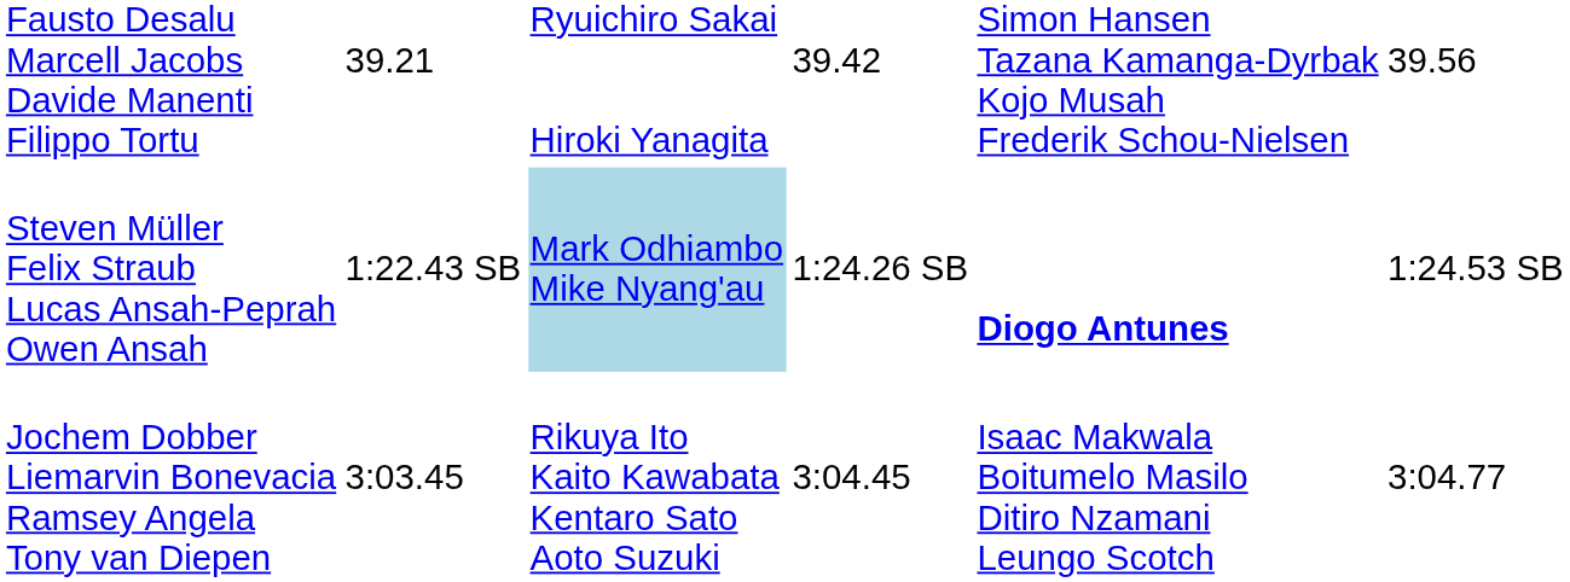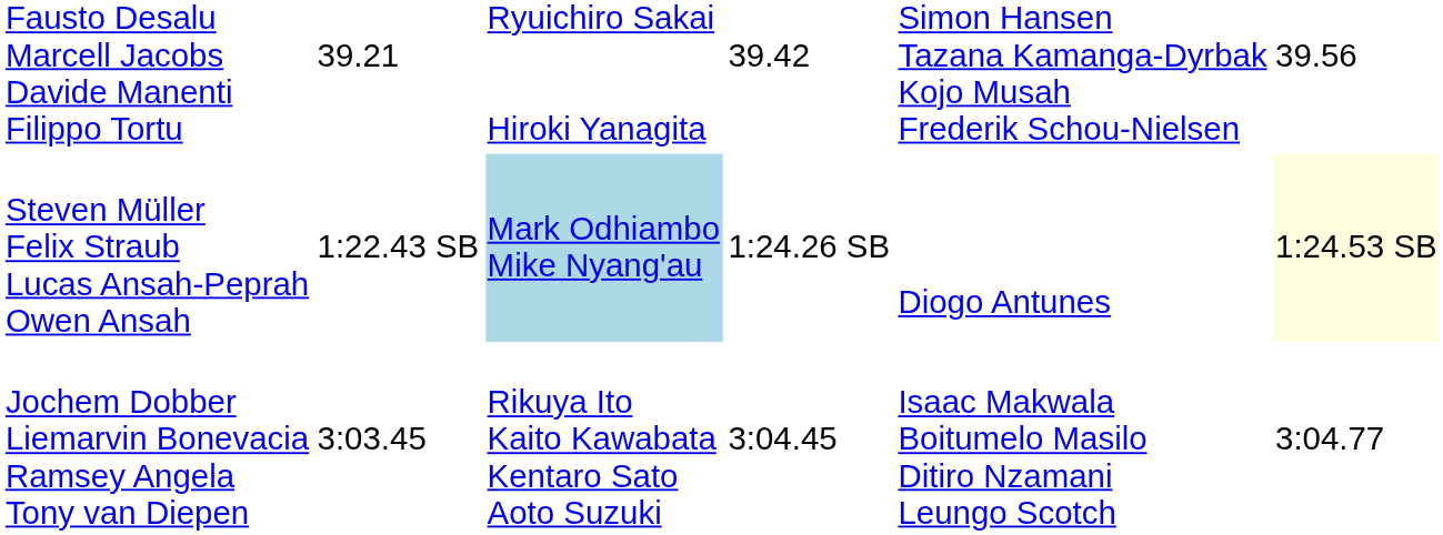Steven Müller Felix Straub Lucas Ansah-Peprah Owen Ansah | column 5: bold -> normal
Steven Müller Felix Straub Lucas Ansah-Peprah Owen Ansah | column 6: no background -> lightyellow background
